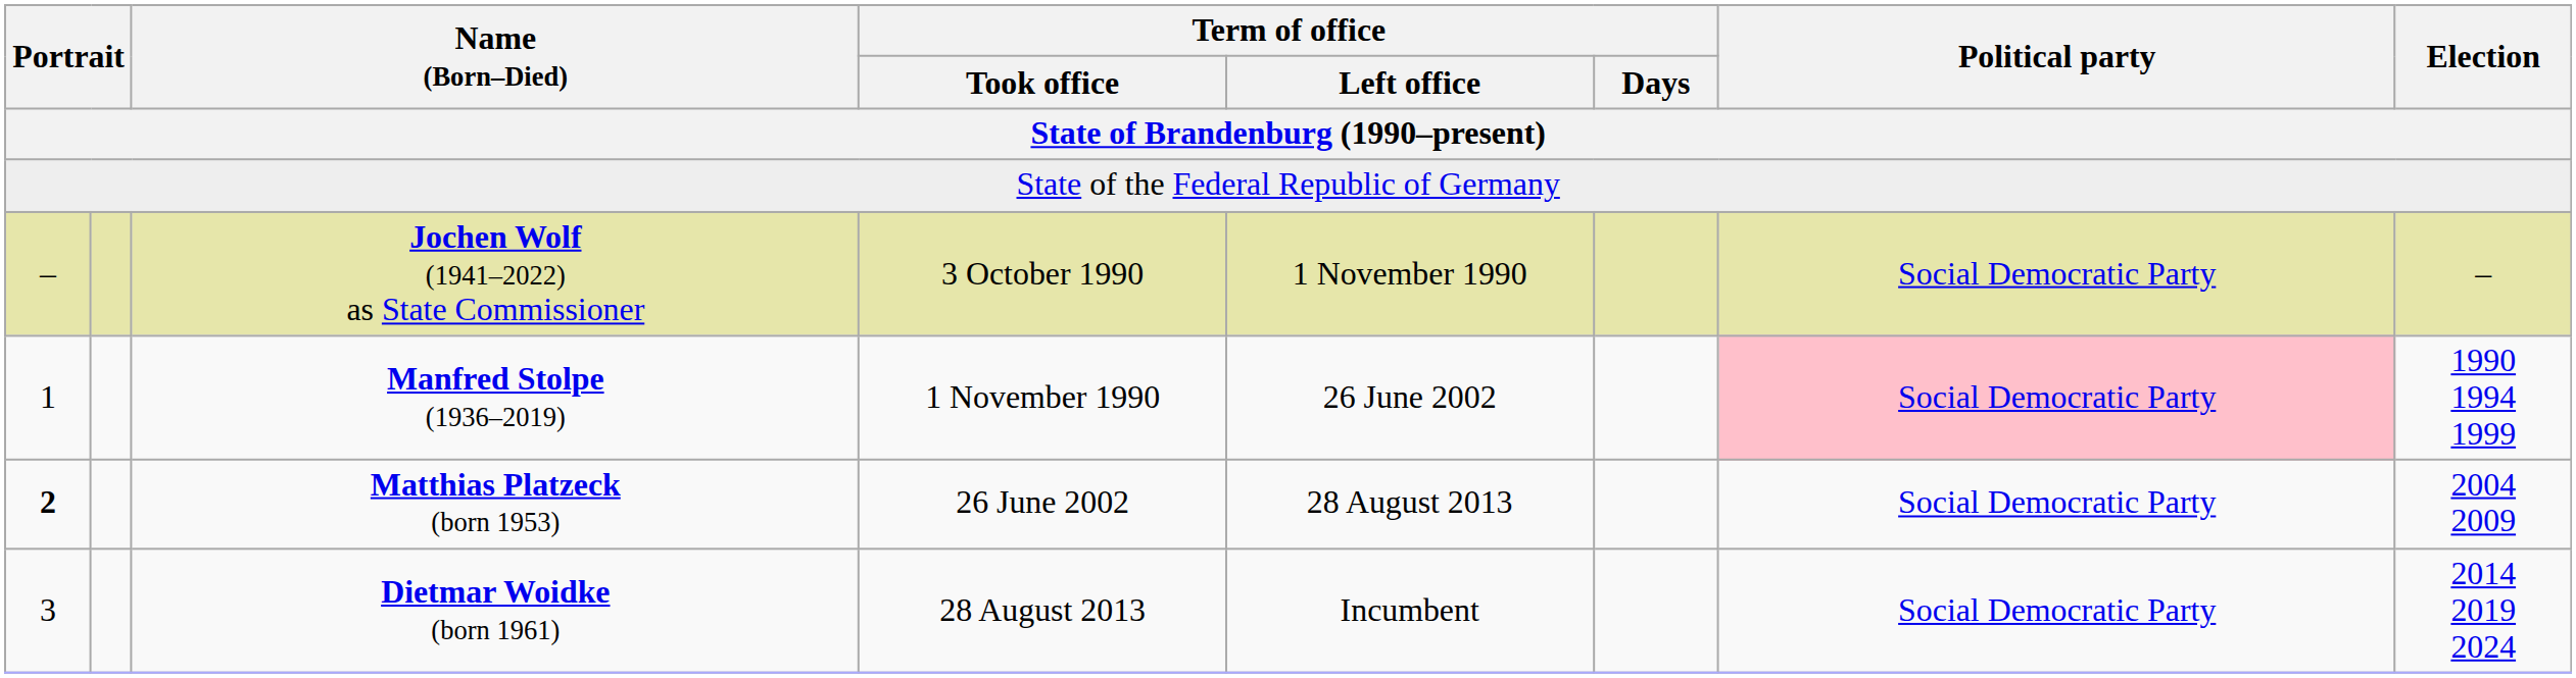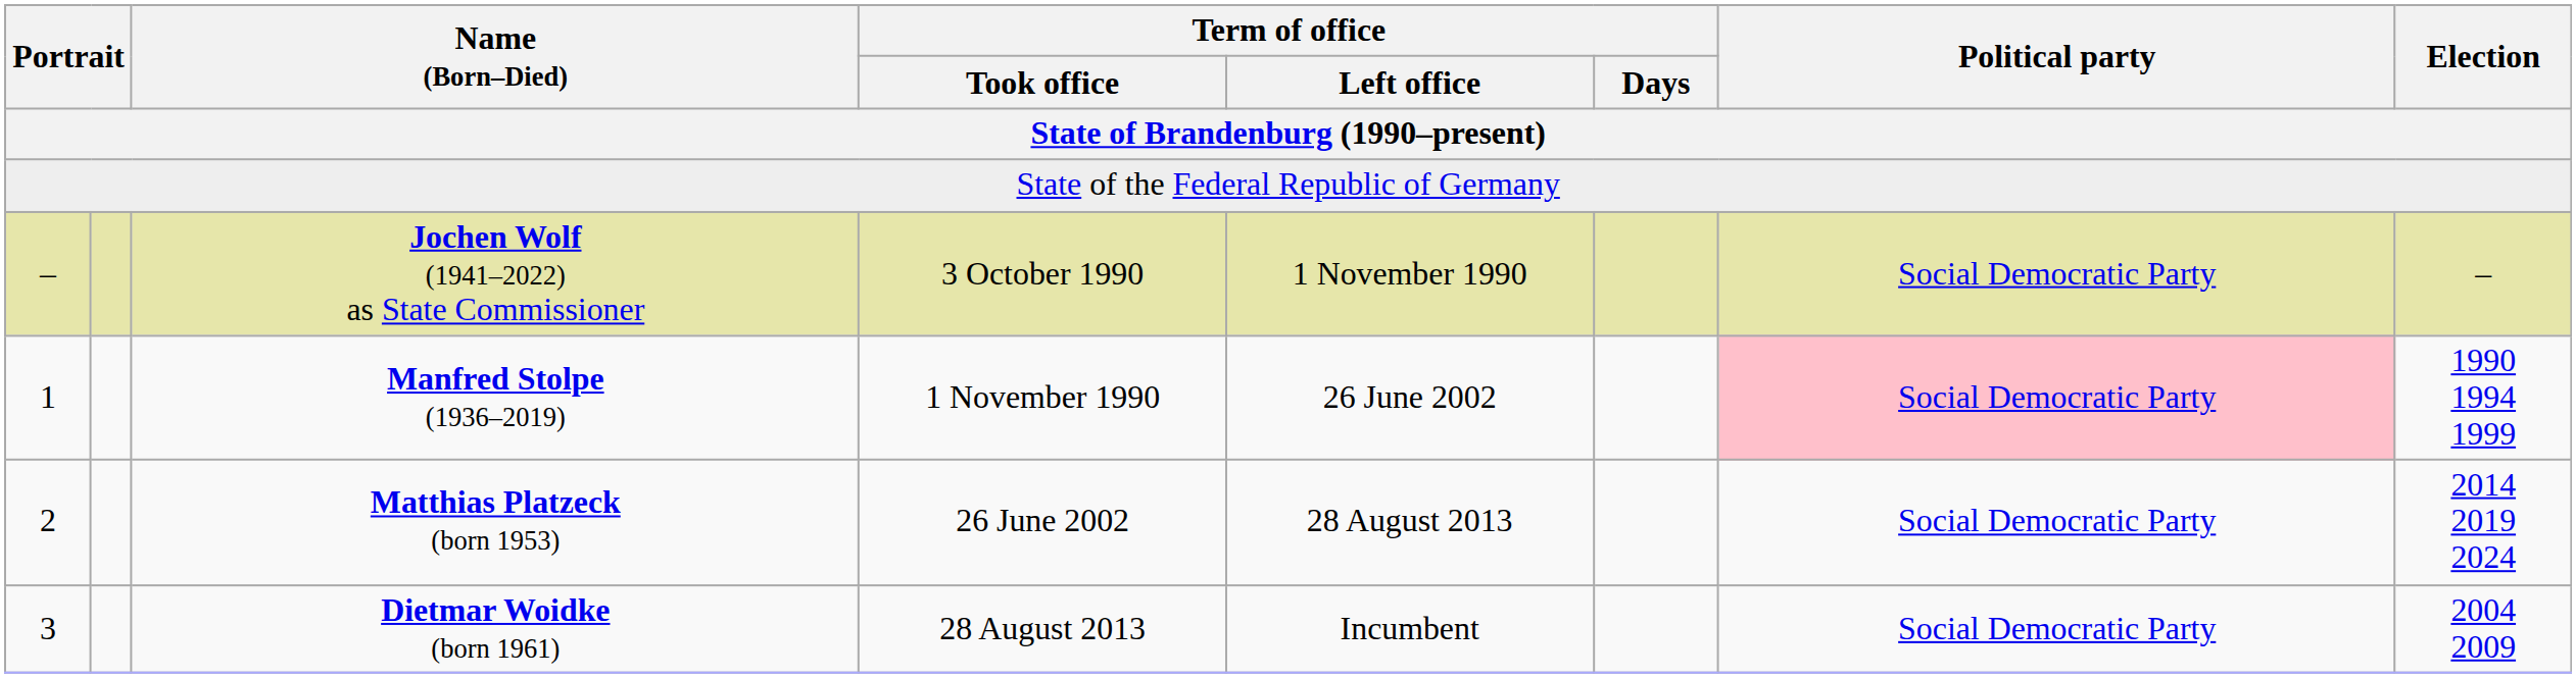Matthias Platzeck (born 1953) | column 1: bold -> normal
Matthias Platzeck (born 1953) | Election: 2004 2009 -> 2014 2019 2024
Dietmar Woidke (born 1961) | Election: 2014 2019 2024 -> 2004 2009
